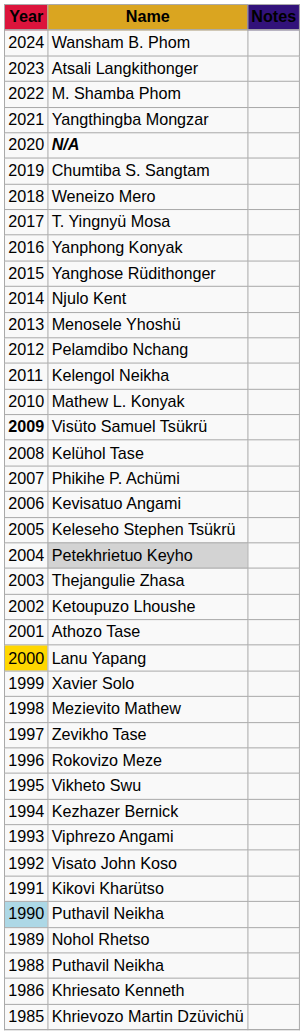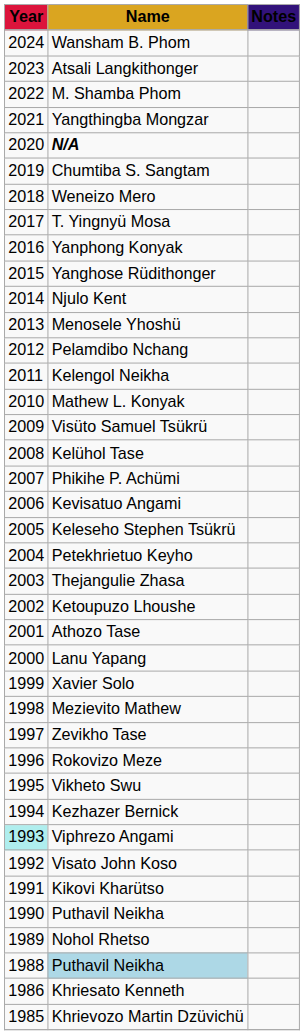Visüto Samuel Tsükrü | Year: bold -> normal
Petekhrietuo Keyho | Name: lightgrey background -> no background
Lanu Yapang | Year: gold background -> no background
Viphrezo Angami | Year: no background -> paleturquoise background
1990 / Puthavil Neikha | Year: lightblue background -> no background
1988 / Puthavil Neikha | Name: no background -> lightblue background
